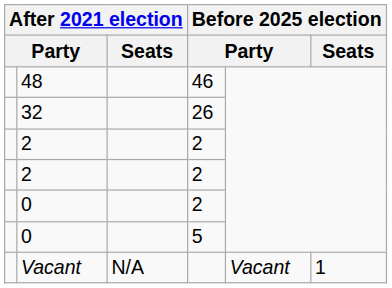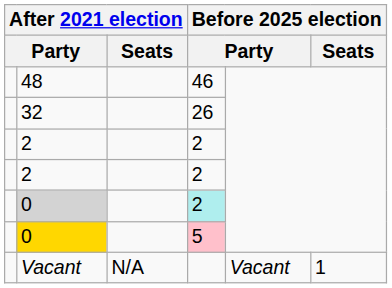0 / 2 | column 2: no background -> lightgrey background
0 / 2 | column 4: no background -> paleturquoise background
0 / 5 | column 2: no background -> gold background
0 / 5 | column 4: no background -> pink background
